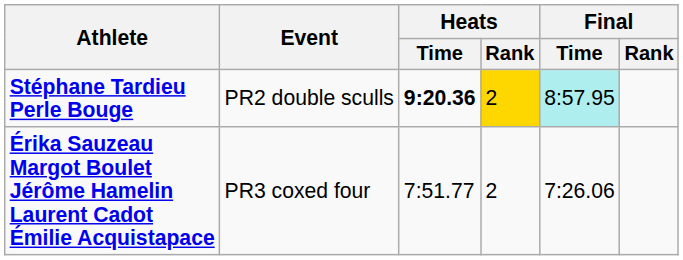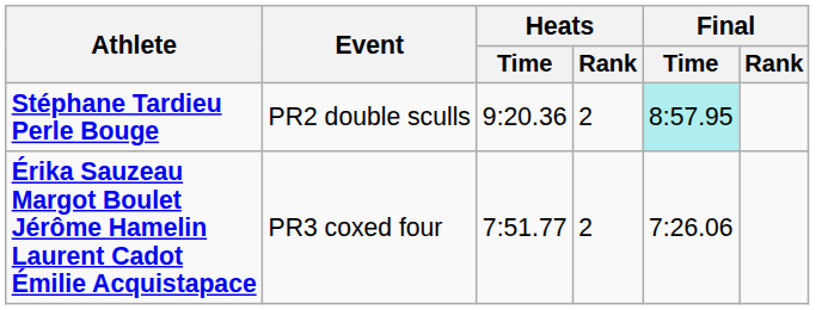Stéphane Tardieu Perle Bouge | Heats / Time: bold -> normal
Stéphane Tardieu Perle Bouge | Heats / Rank: gold background -> no background
